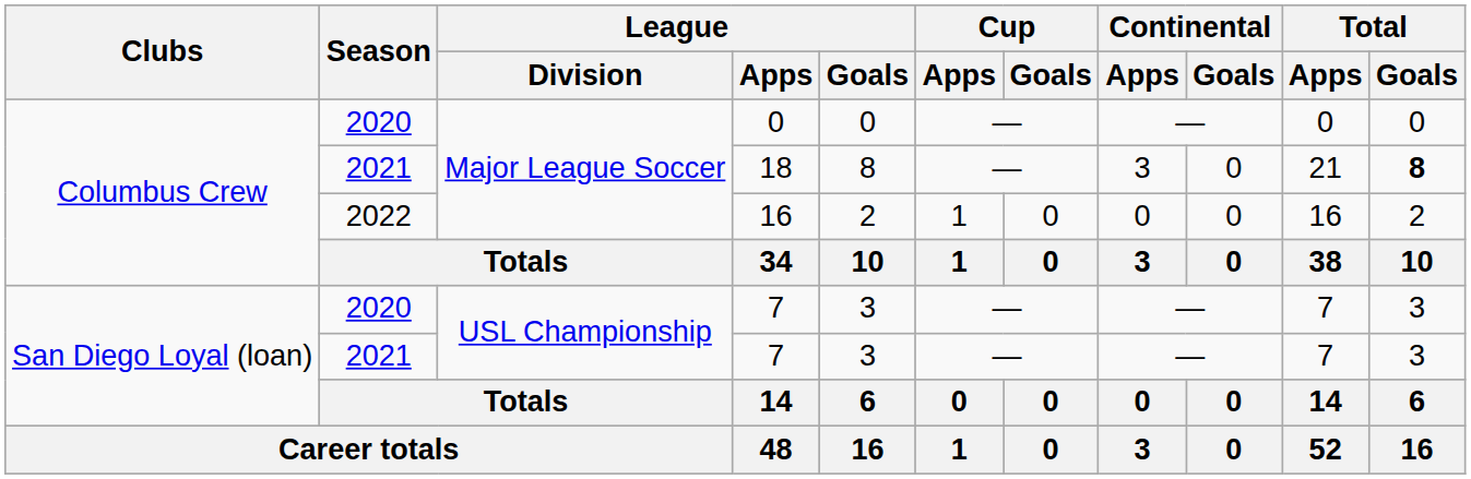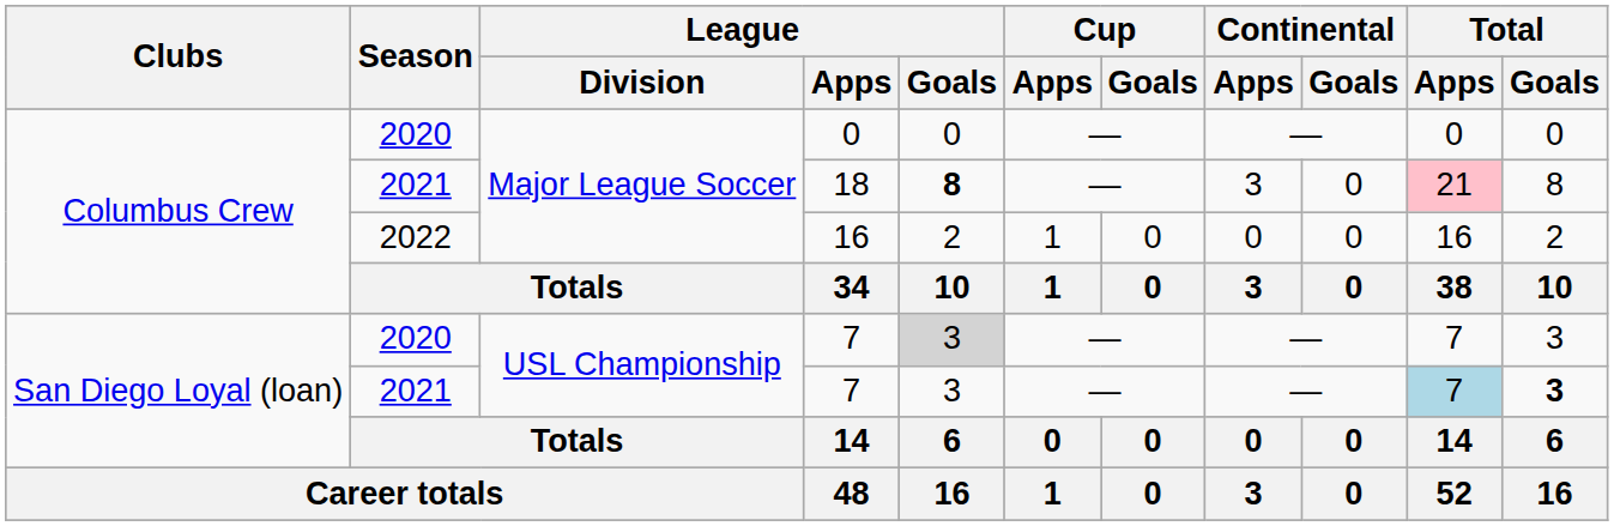18 | League / Goals: normal -> bold
18 | Total / Apps: no background -> pink background
18 | Total / Goals: bold -> normal
2020 / 7 | League / Goals: no background -> lightgrey background
2021 / 7 | Total / Apps: no background -> lightblue background
2021 / 7 | Total / Goals: normal -> bold
